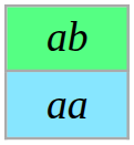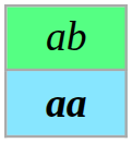row 2 | column 1: normal -> bold
